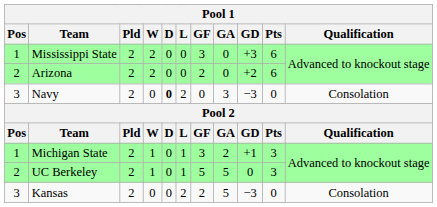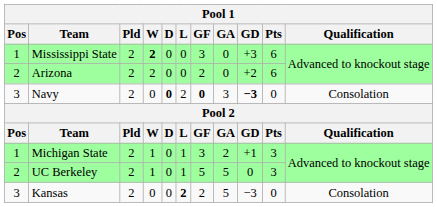Mississippi State | W: normal -> bold
Navy | GF: normal -> bold
Navy | GD: normal -> bold
Kansas | L: normal -> bold
